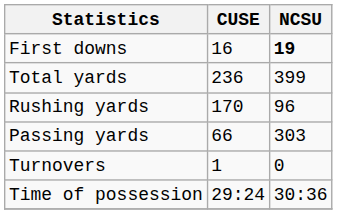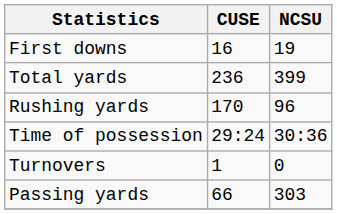First downs | NCSU: bold -> normal
rows swapped: Passing yards <-> Time of possession
